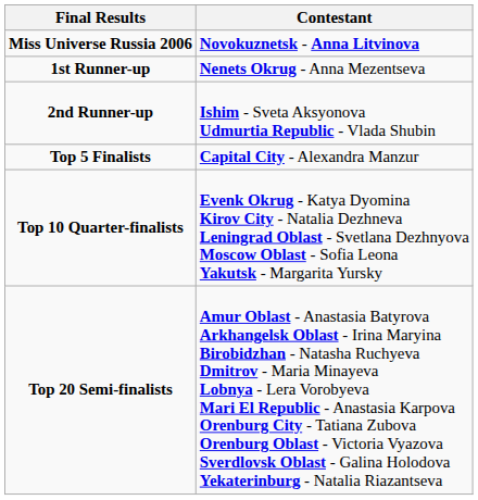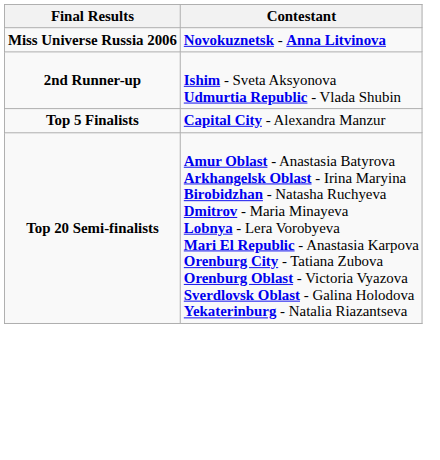- row: 1st Runner-up | Nenets Okrug - Anna Mezentseva
- row: Top 10 Quarter-finalists | Evenk Okrug - Katya Dyomina Kirov City - Natalia Dezhneva Leningrad Oblast - Svetlana Dezhnyova Moscow Oblast - Sofia Leona Yakutsk - Margarita Yursky
